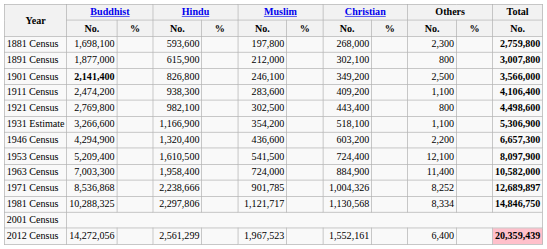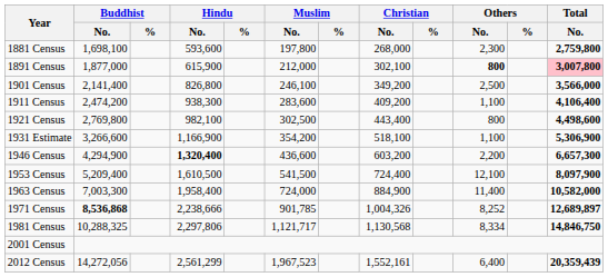1891 Census | Others / No.: normal -> bold
1891 Census | Total / No.: no background -> pink background
1901 Census | Buddhist / No.: bold -> normal
1946 Census | Hindu / No.: normal -> bold
1971 Census | Buddhist / No.: normal -> bold
2012 Census | Total / No.: pink background -> no background
